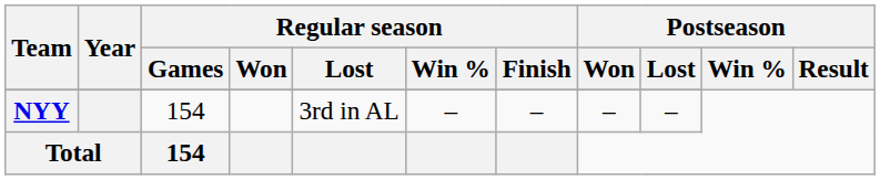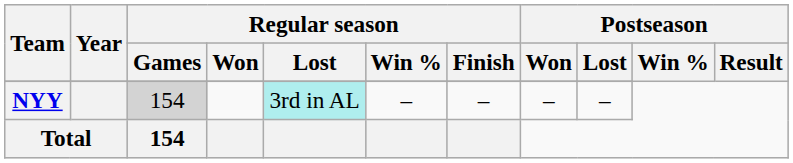NYY | Regular season / Games: no background -> lightgrey background
NYY | Regular season / Lost: no background -> paleturquoise background
